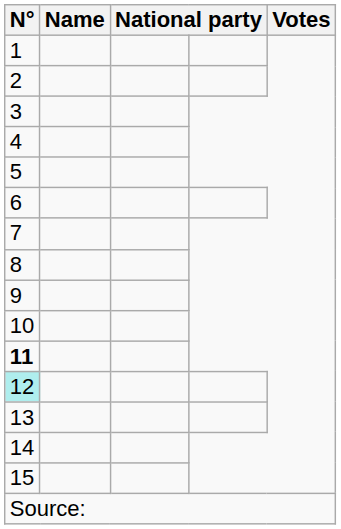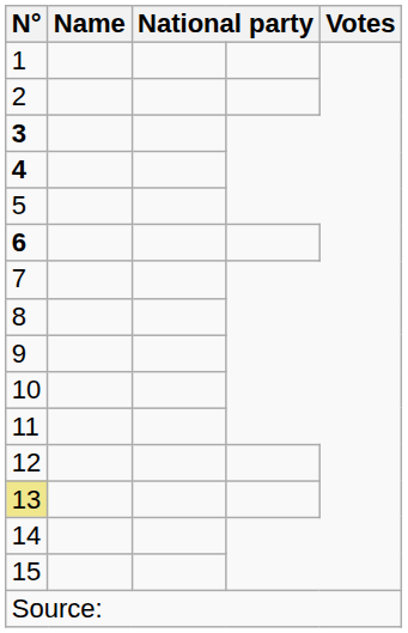3 | N°: normal -> bold
4 | N°: normal -> bold
6 | N°: normal -> bold
11 | N°: bold -> normal
12 | N°: paleturquoise background -> no background
13 | N°: no background -> khaki background
